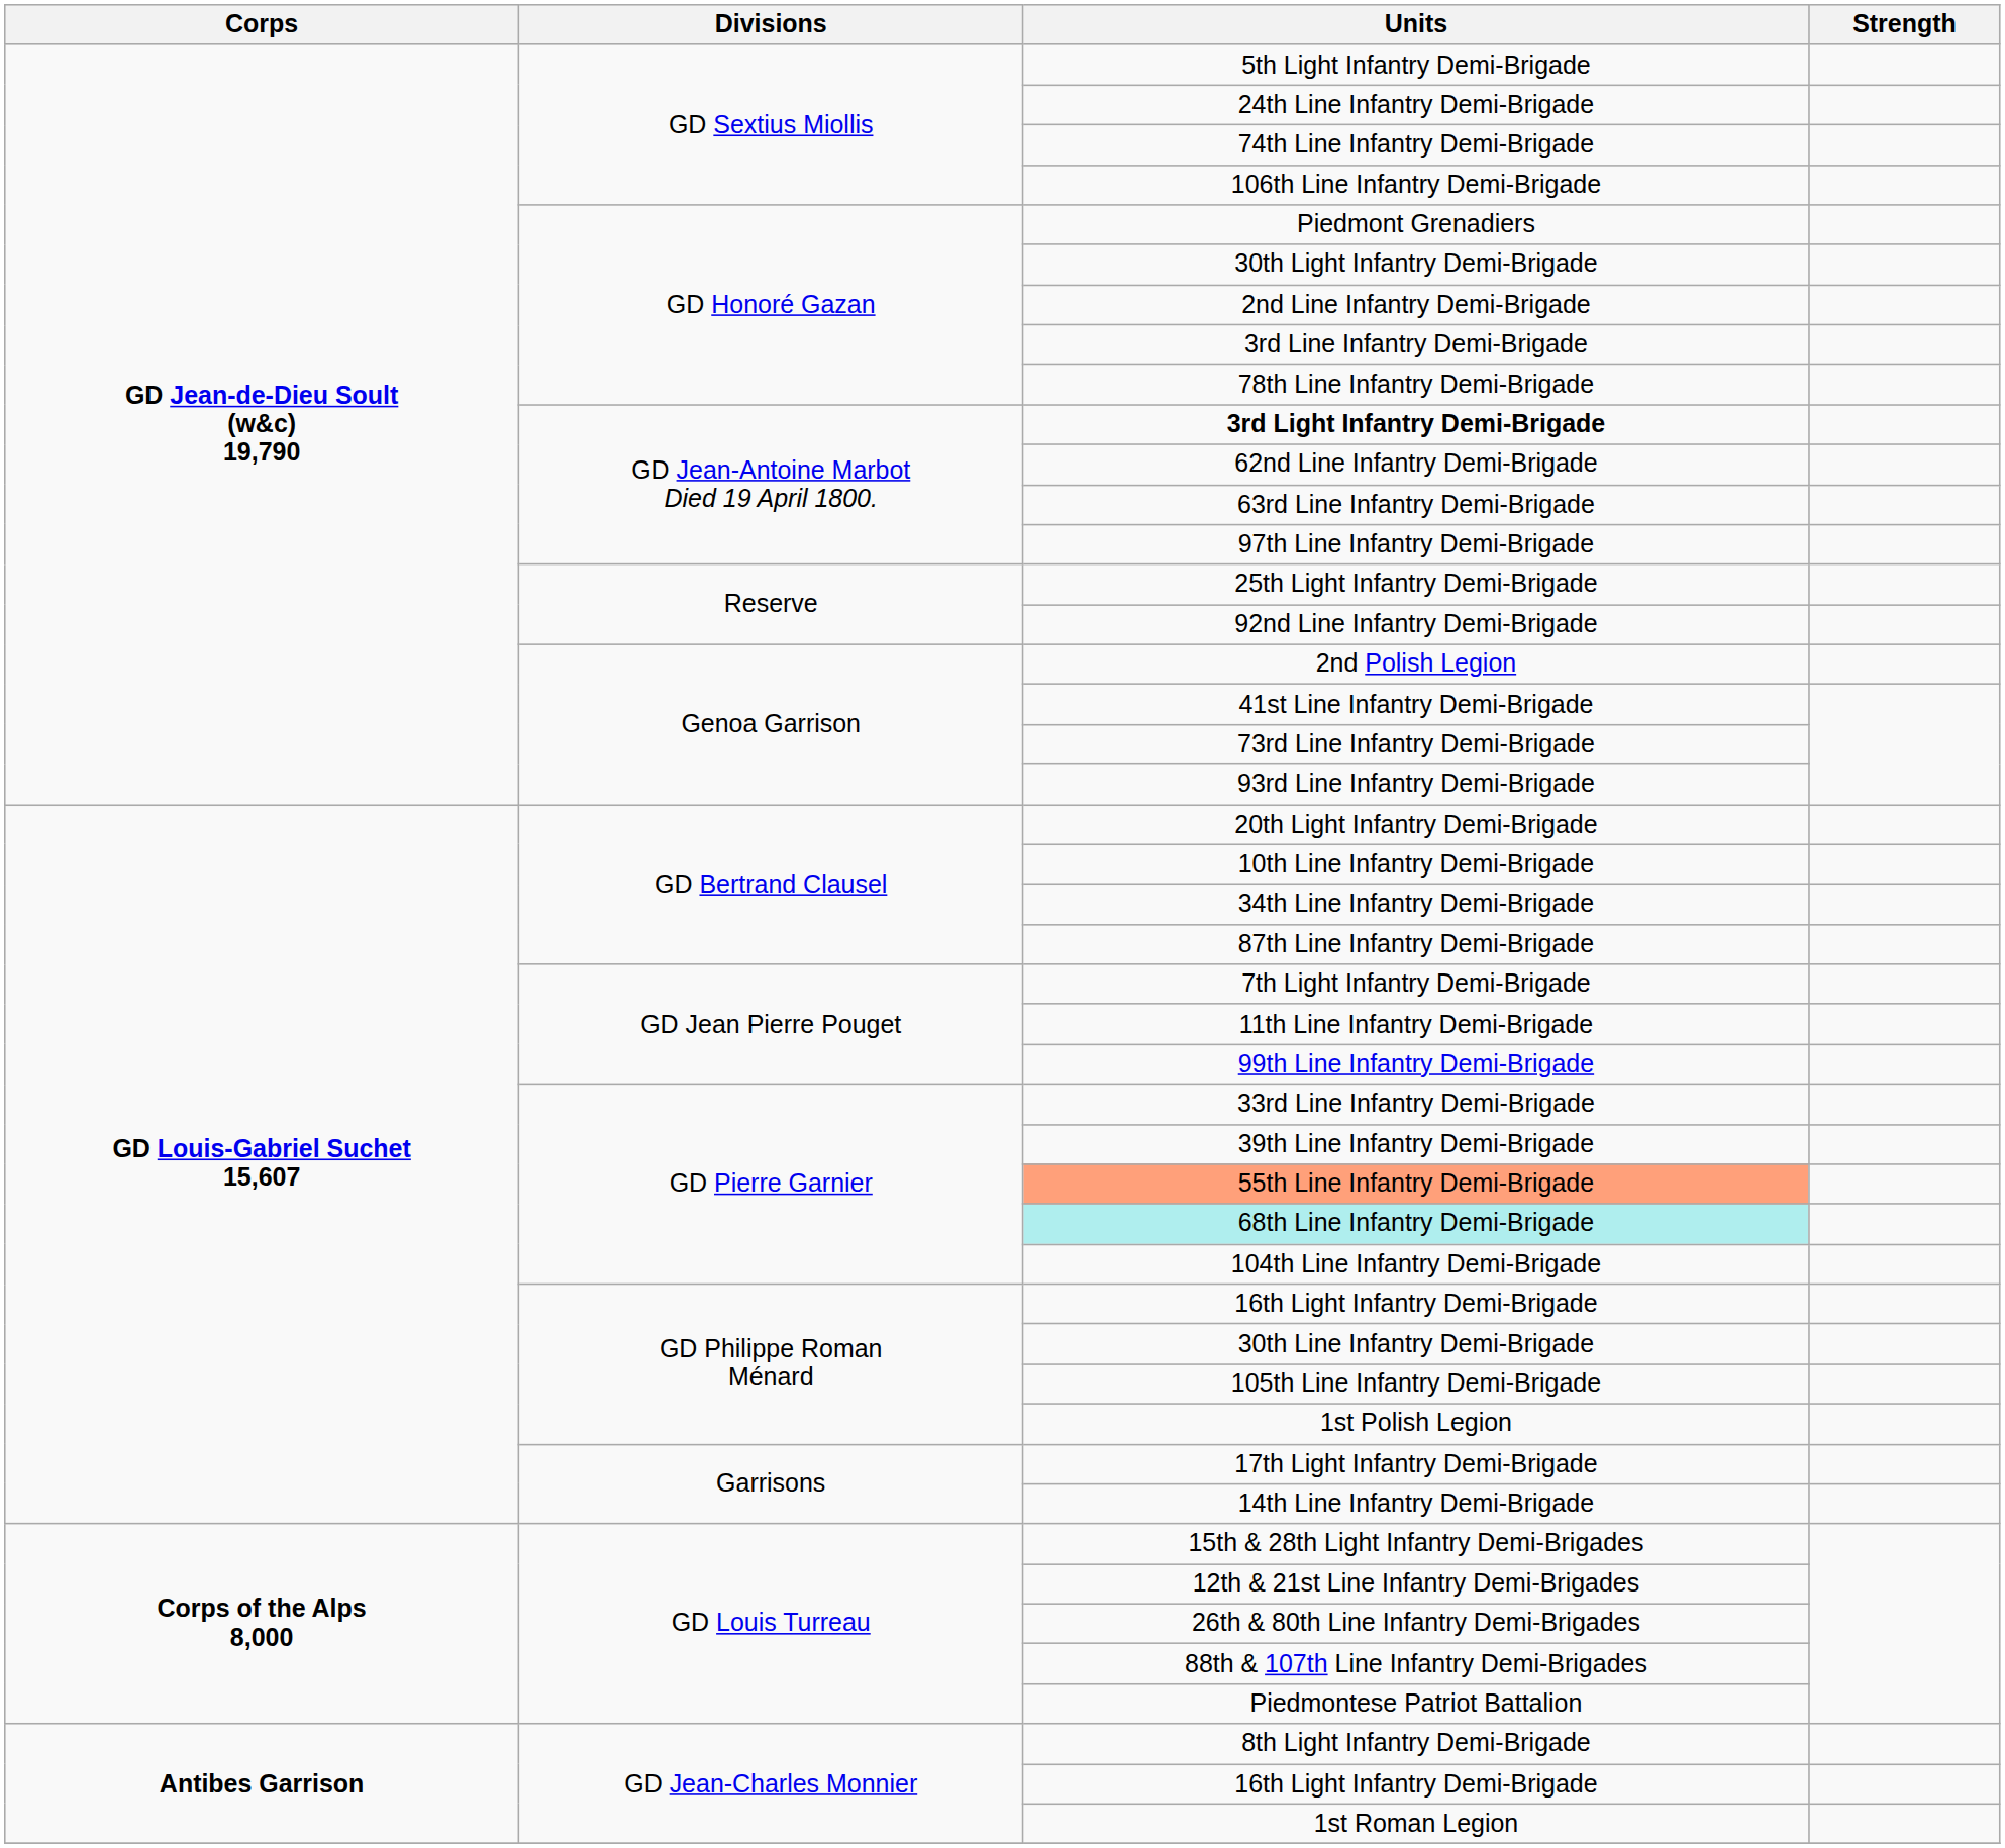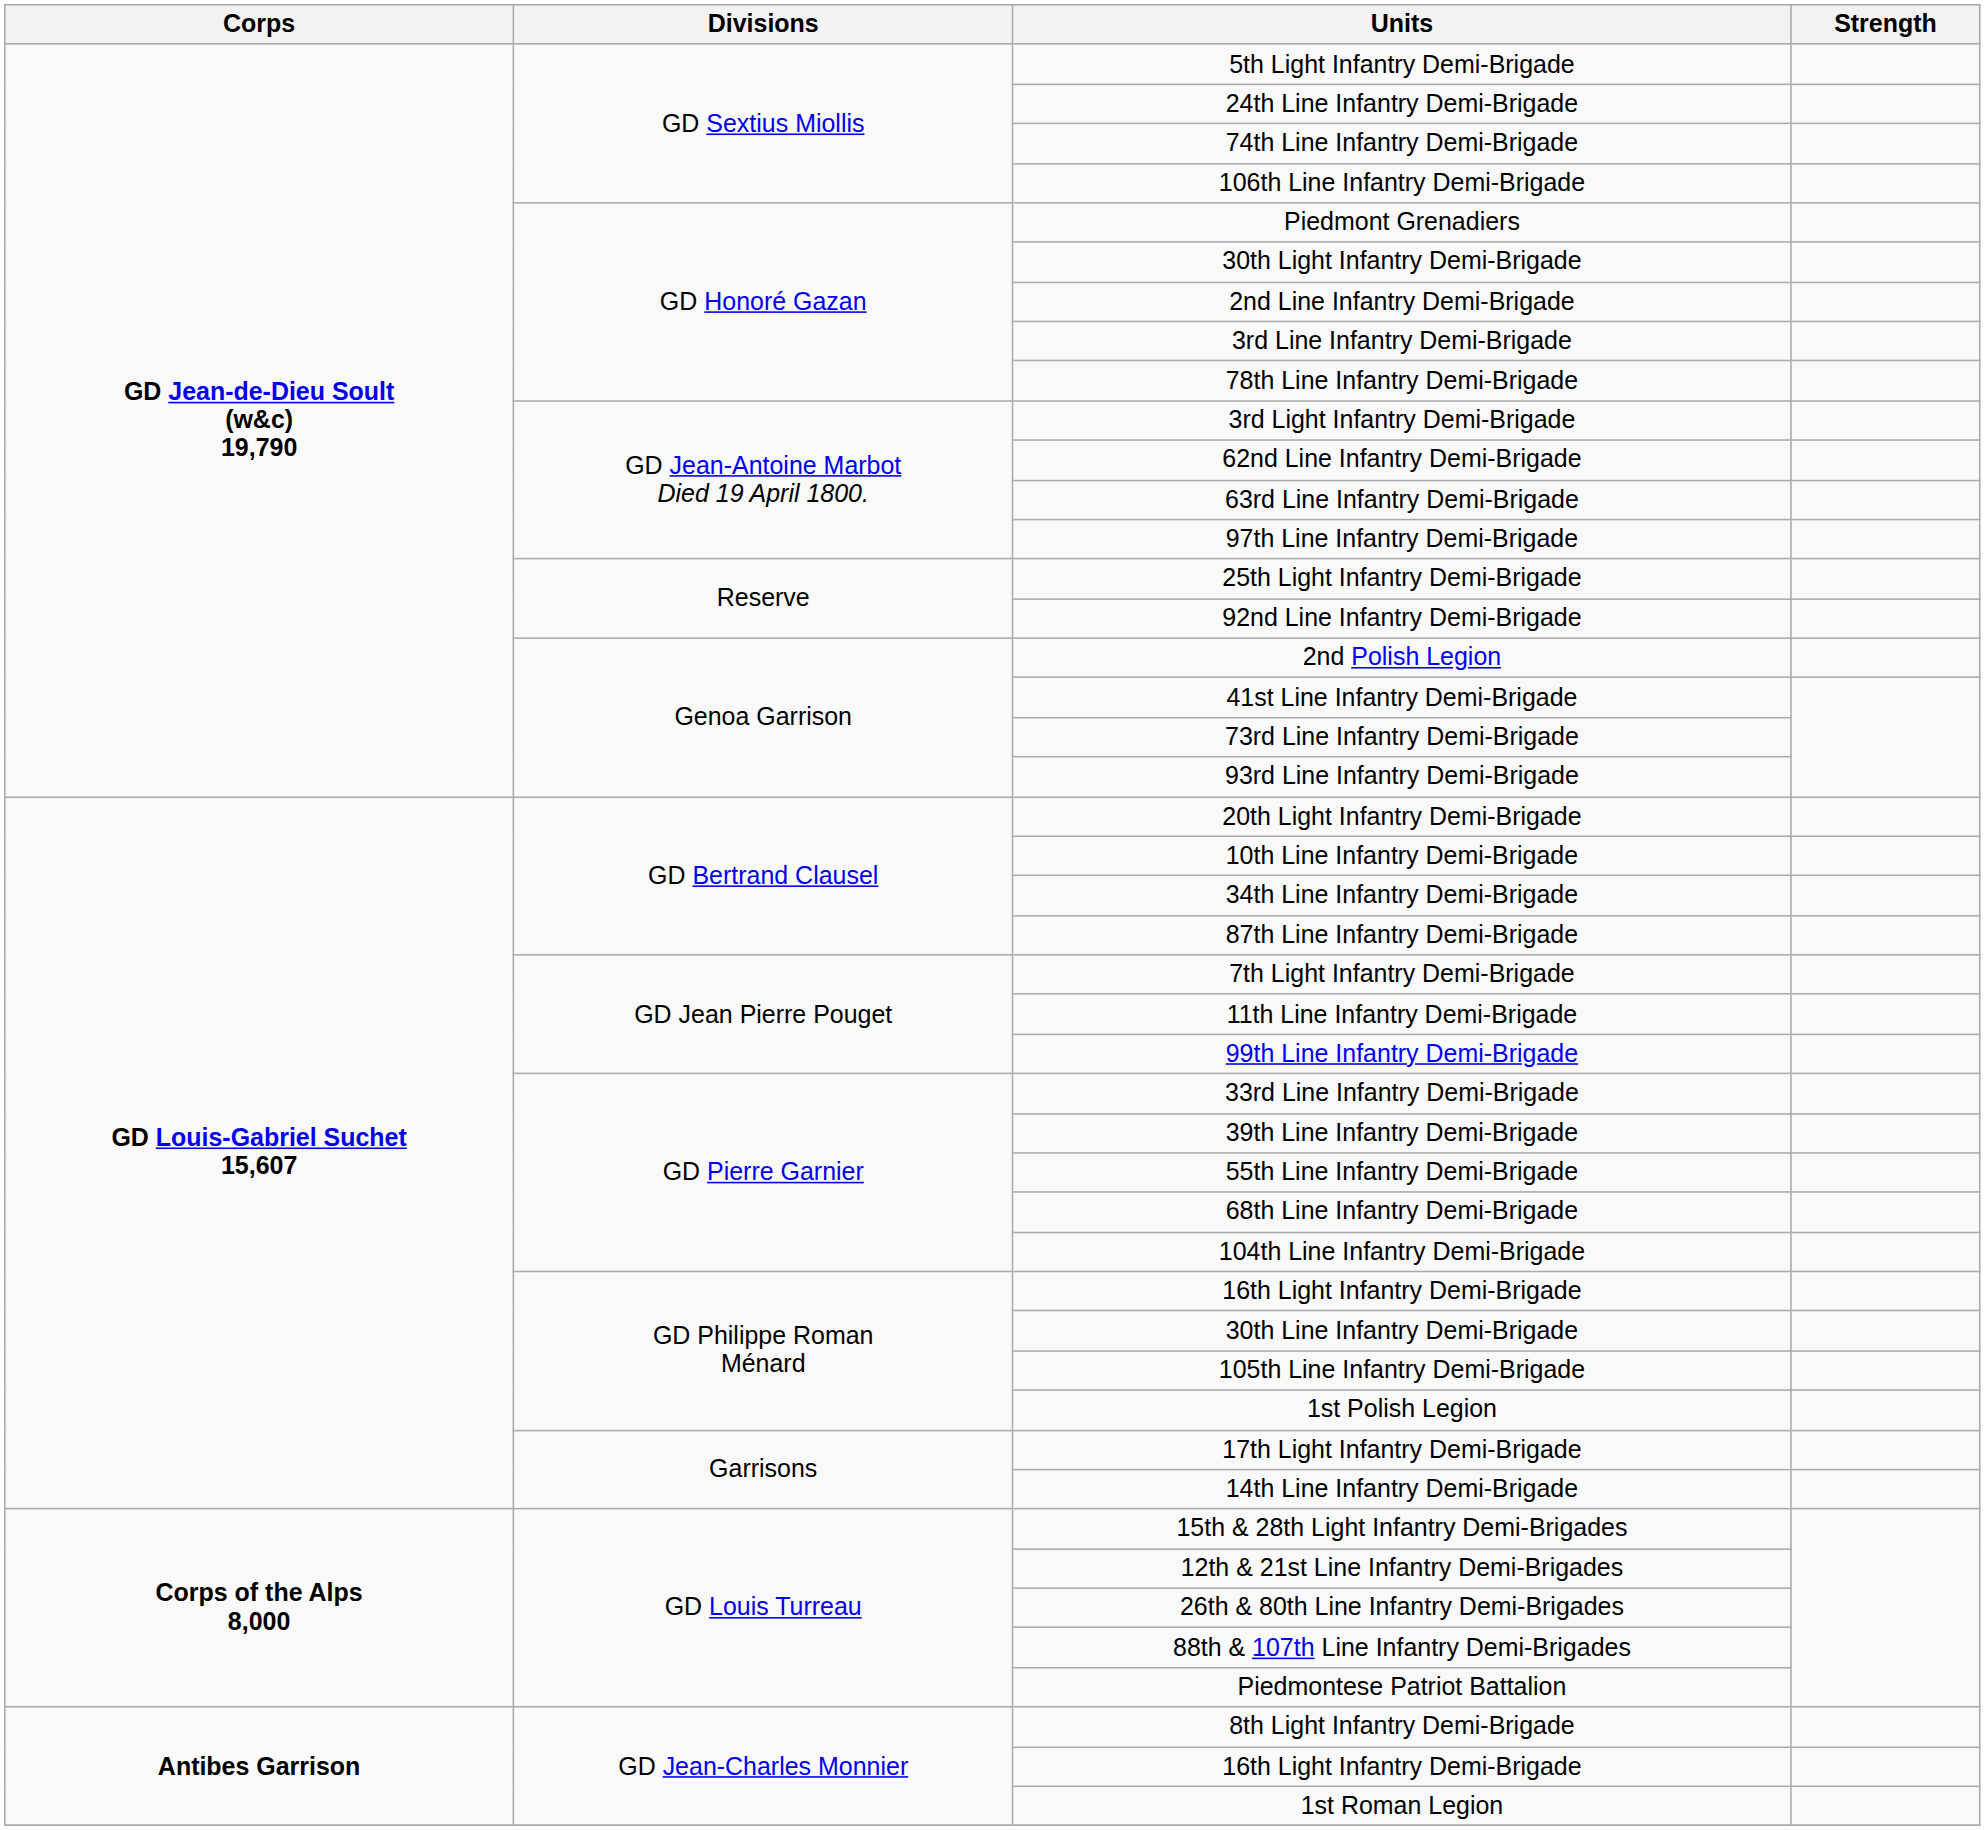3rd Light Infantry Demi-Brigade | Units: bold -> normal
55th Line Infantry Demi-Brigade | Units: lightsalmon background -> no background
68th Line Infantry Demi-Brigade | Units: paleturquoise background -> no background
